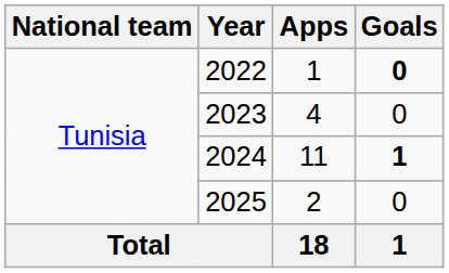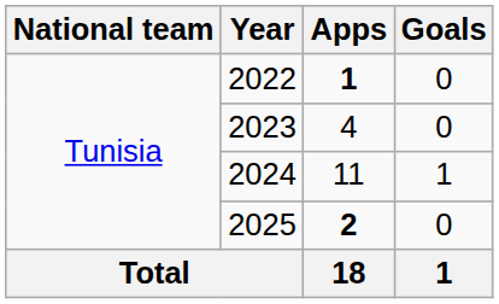2022 | Apps: normal -> bold
2022 | Goals: bold -> normal
2024 | Goals: bold -> normal
2025 | Apps: normal -> bold
